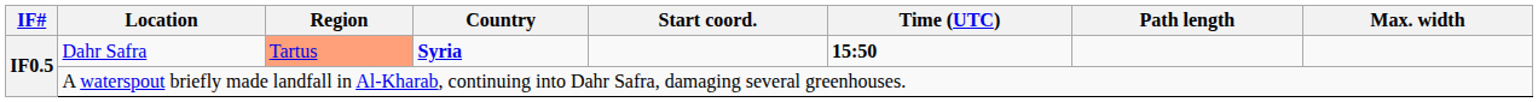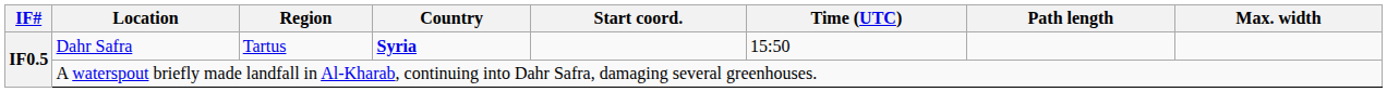Dahr Safra | Region: lightsalmon background -> no background
Dahr Safra | Time (UTC): bold -> normal
